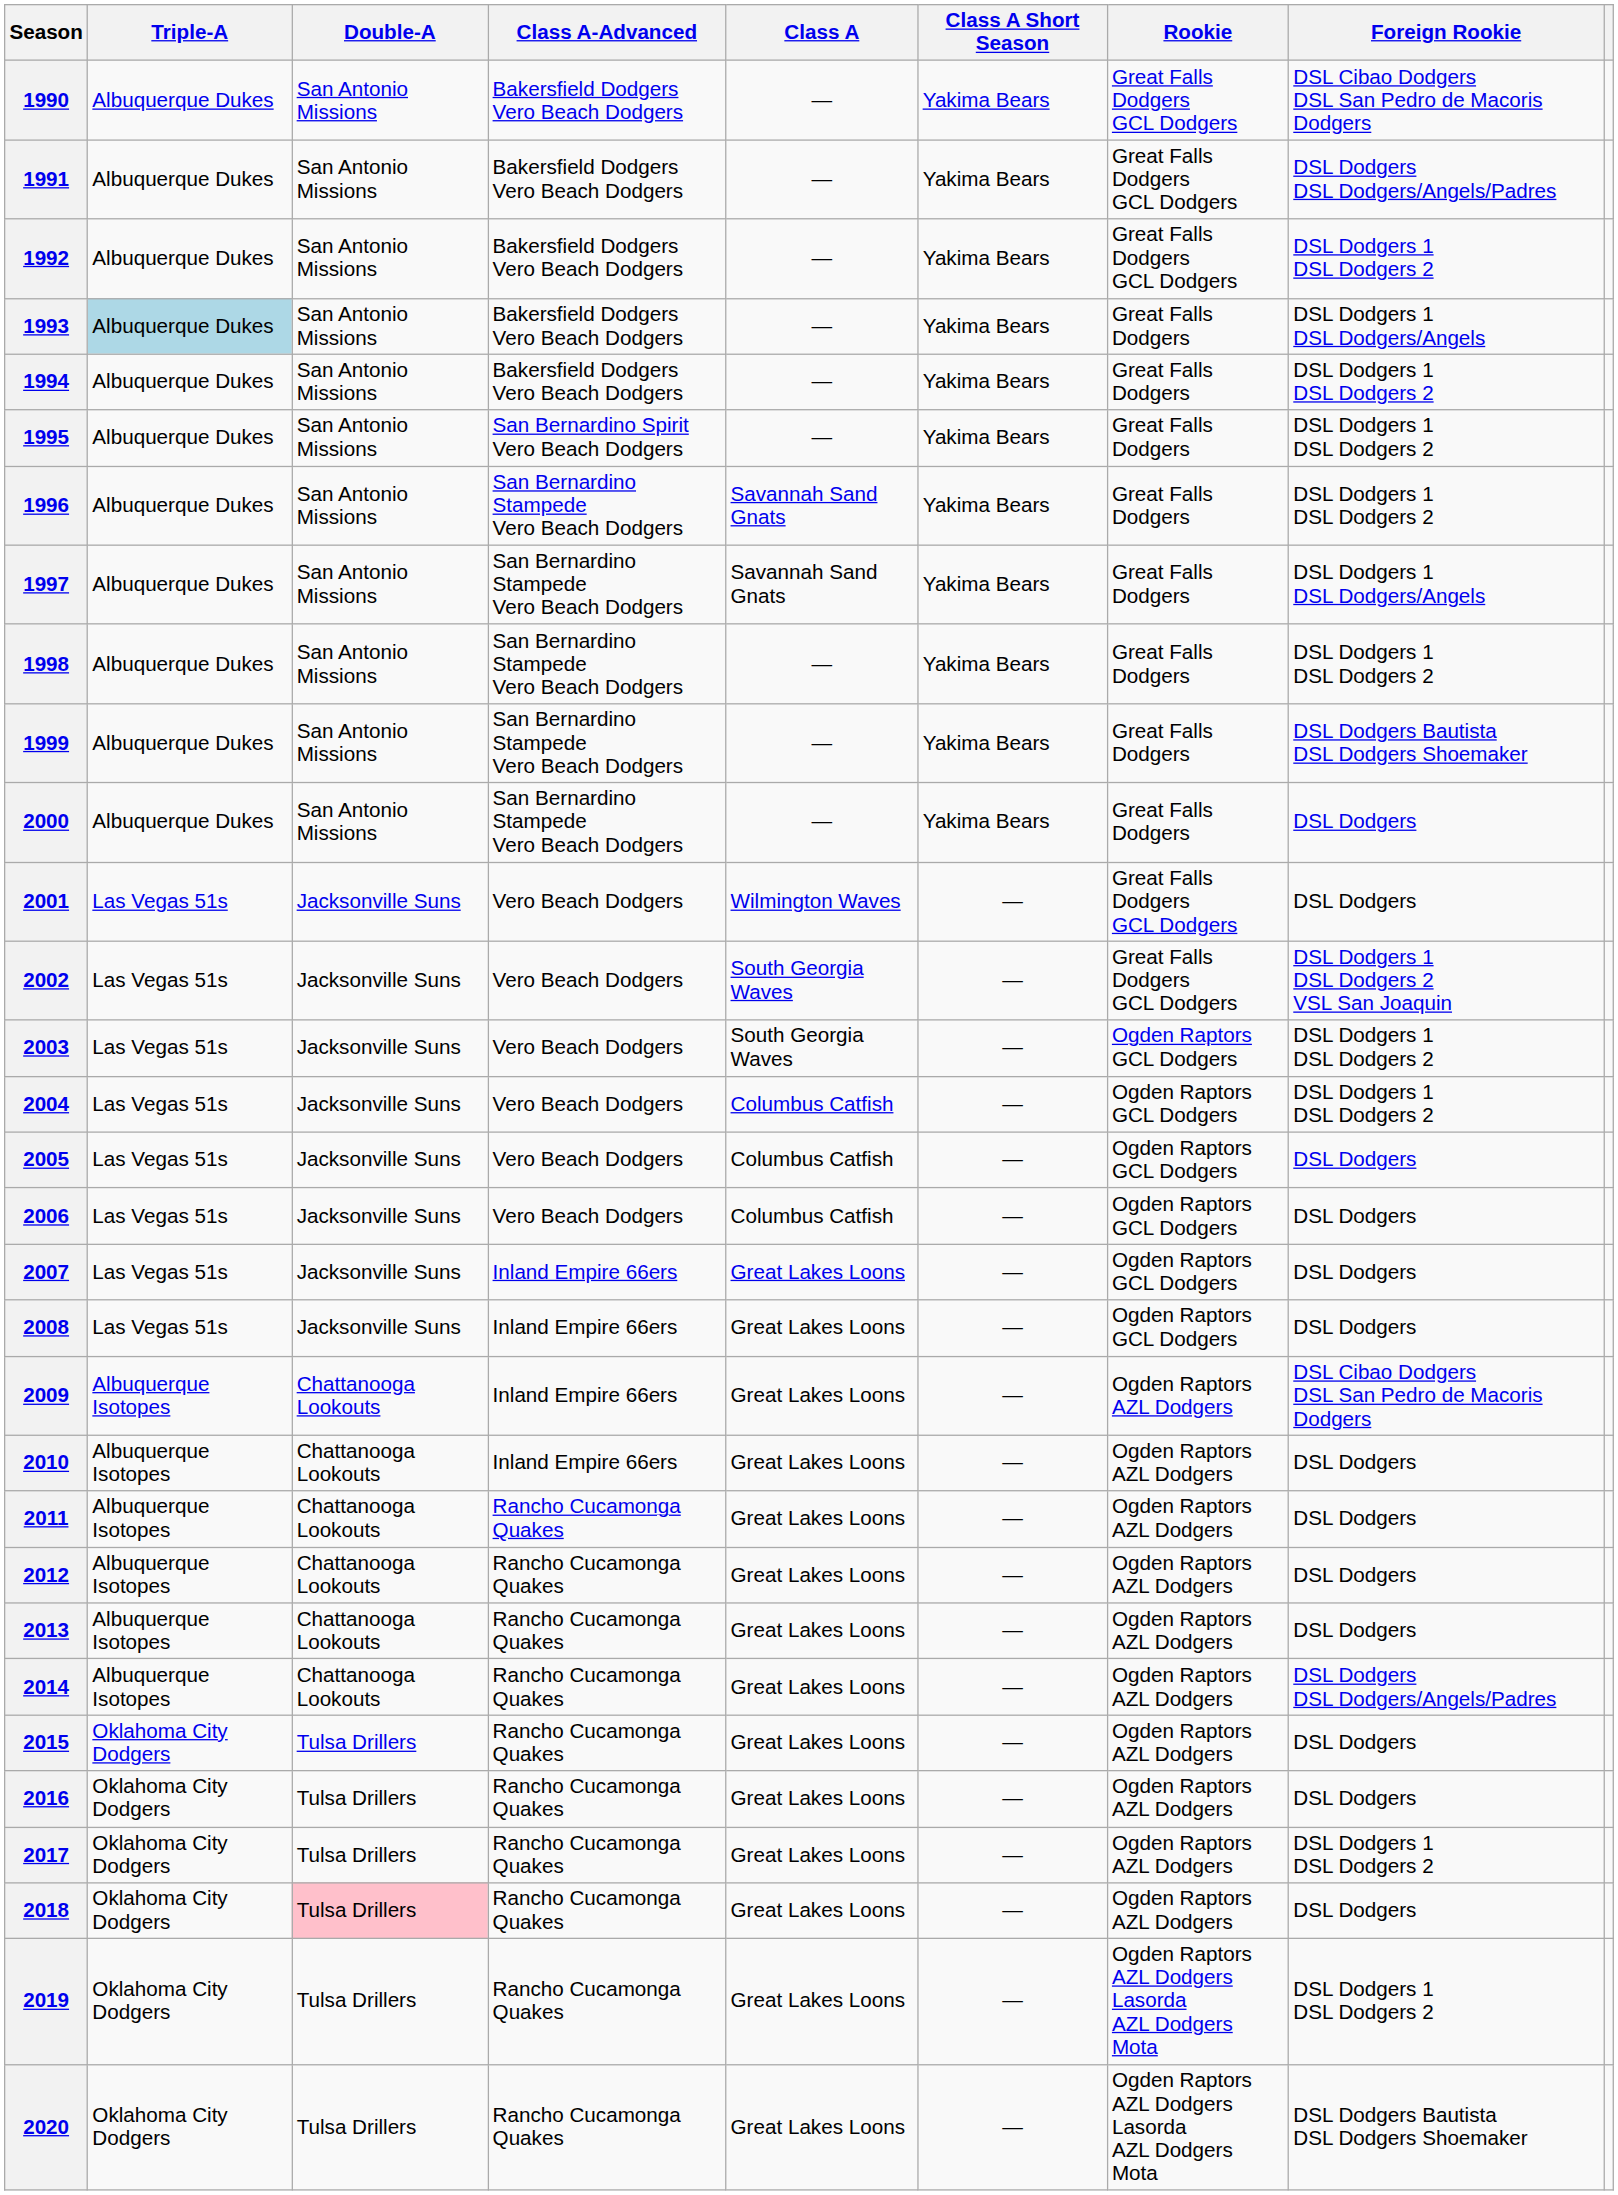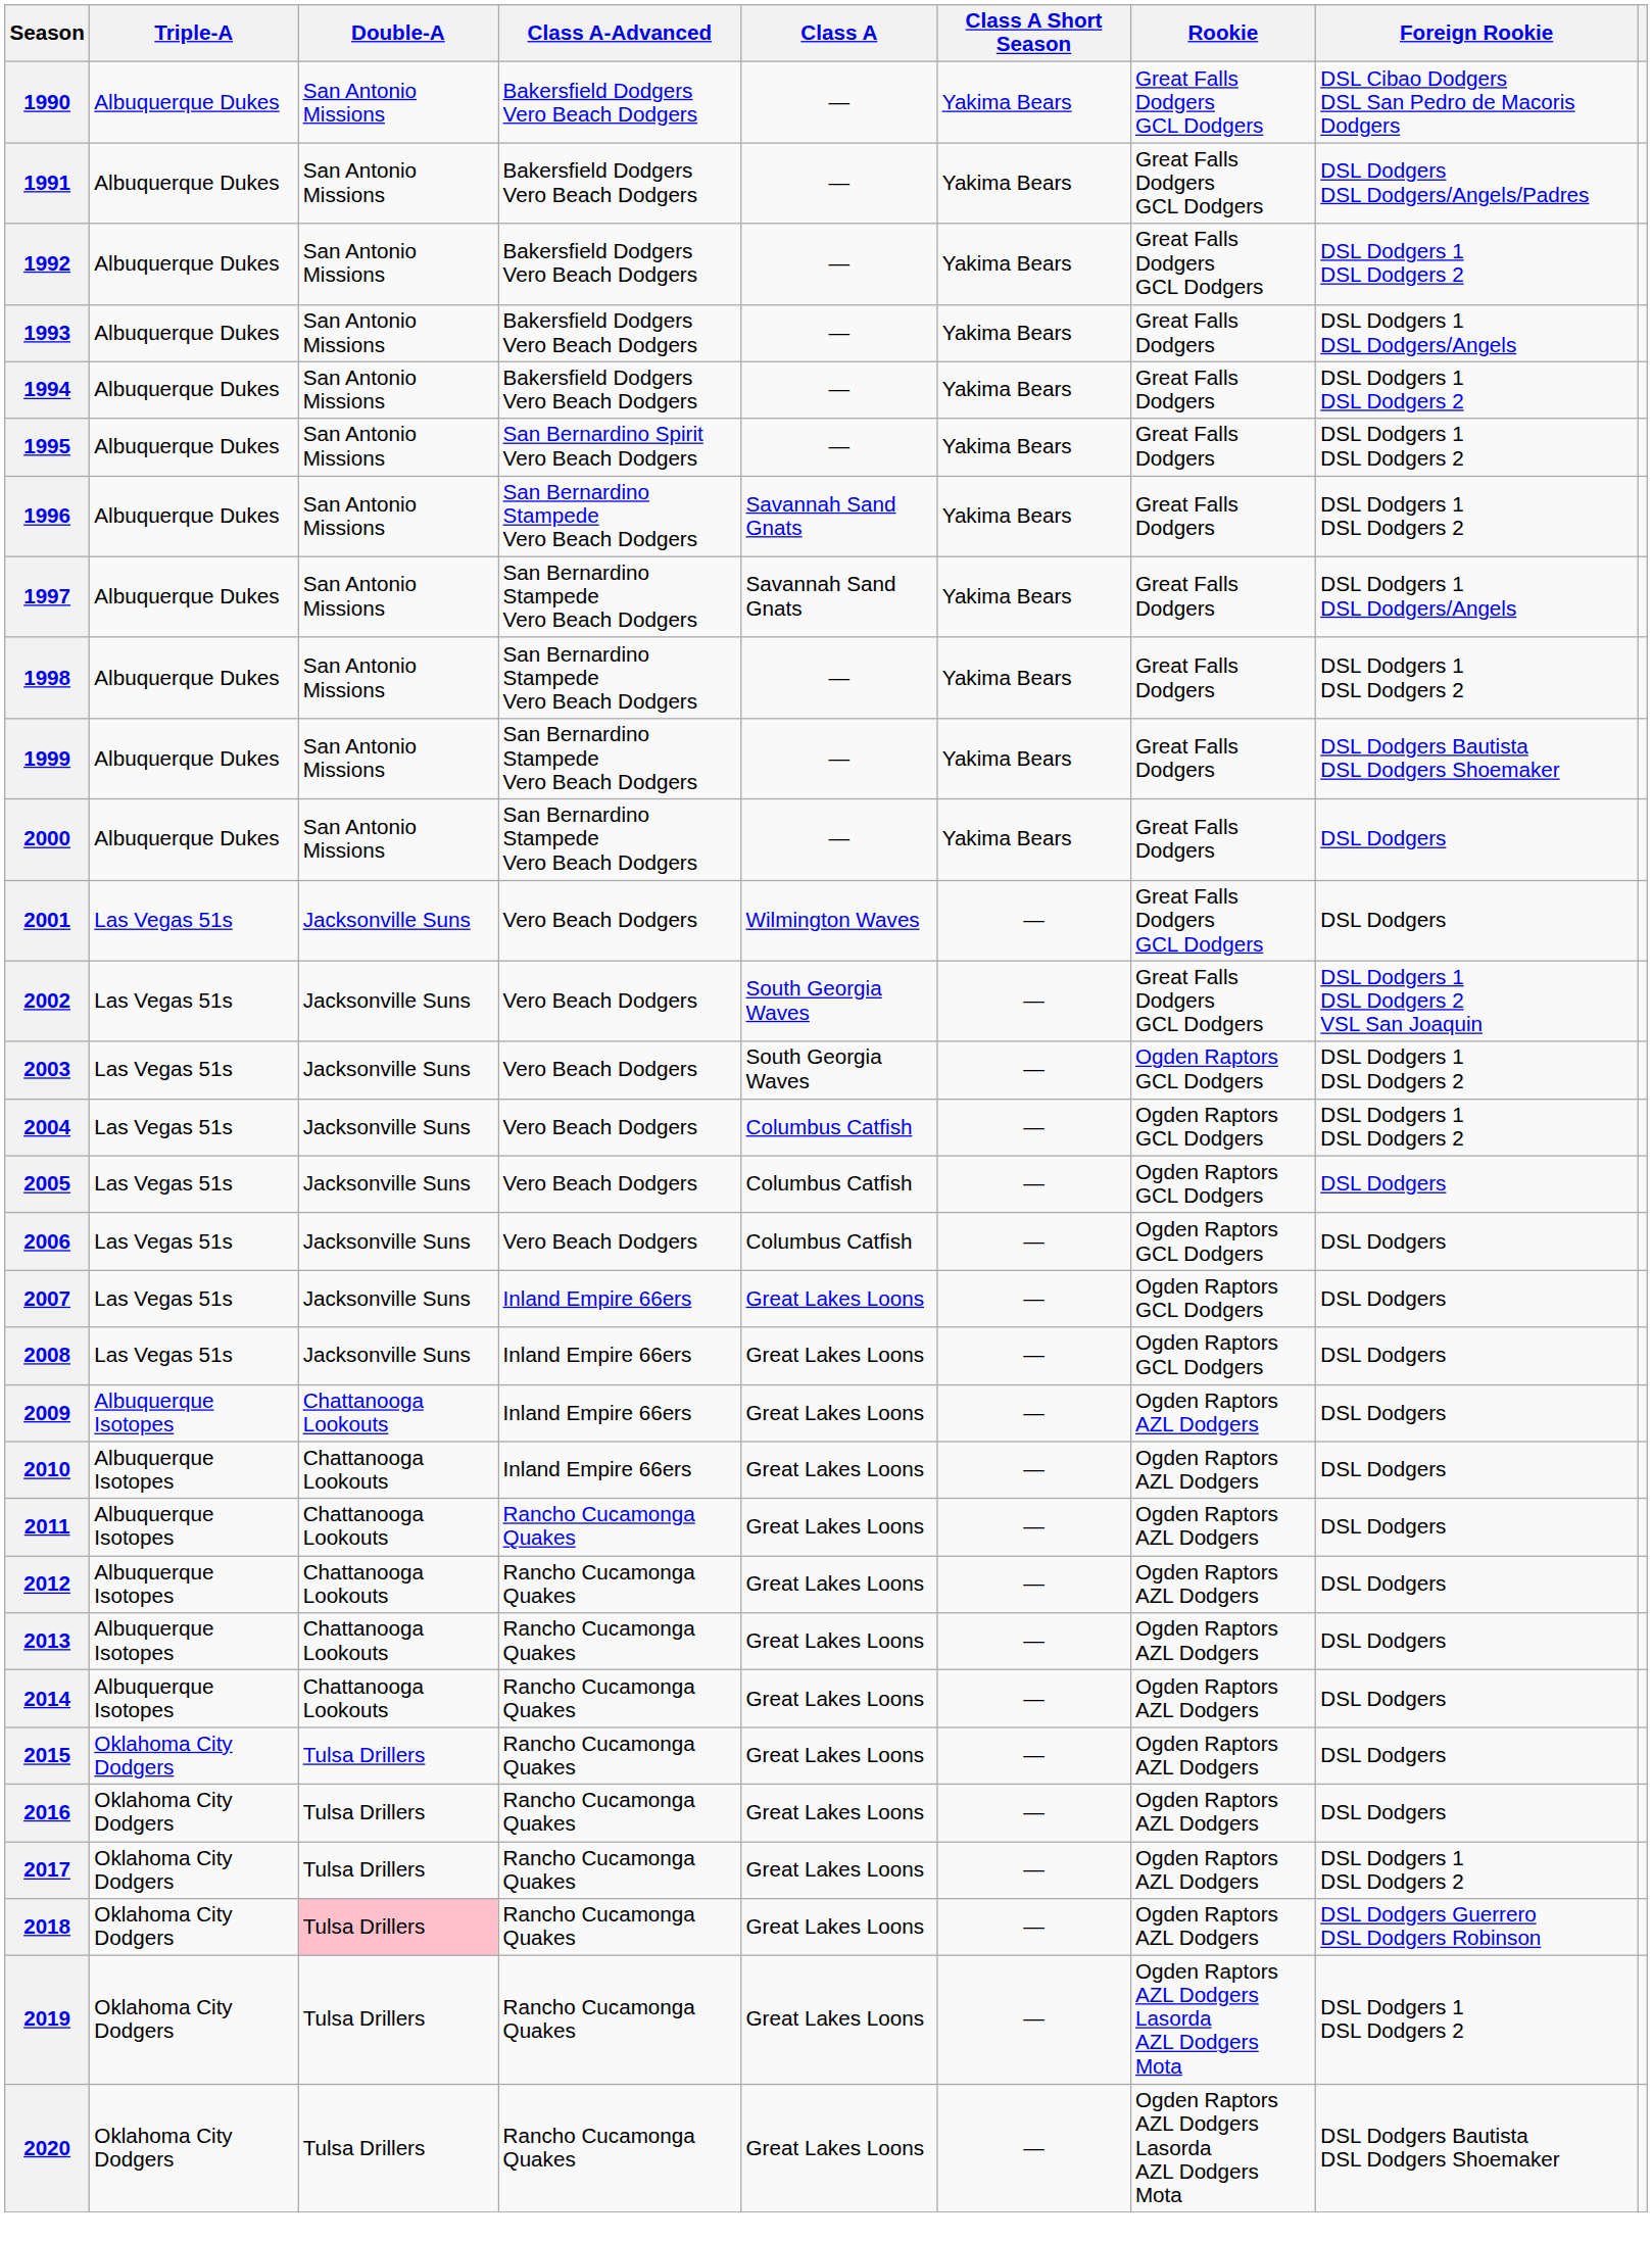1993 | Triple-A: lightblue background -> no background
2009 | Foreign Rookie: DSL Cibao Dodgers DSL San Pedro de Macoris Dodgers -> DSL Dodgers
2014 | Foreign Rookie: DSL Dodgers DSL Dodgers/Angels/Padres -> DSL Dodgers
2018 | Foreign Rookie: DSL Dodgers -> DSL Dodgers Guerrero DSL Dodgers Robinson
